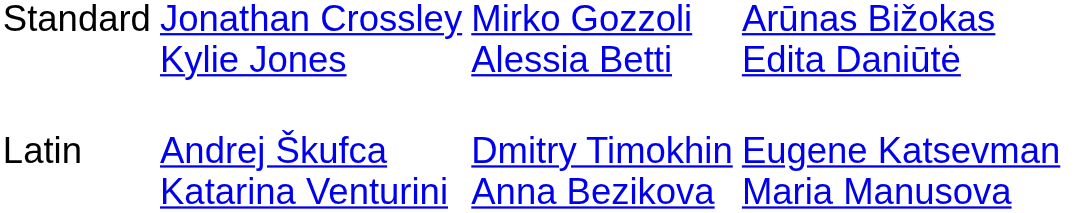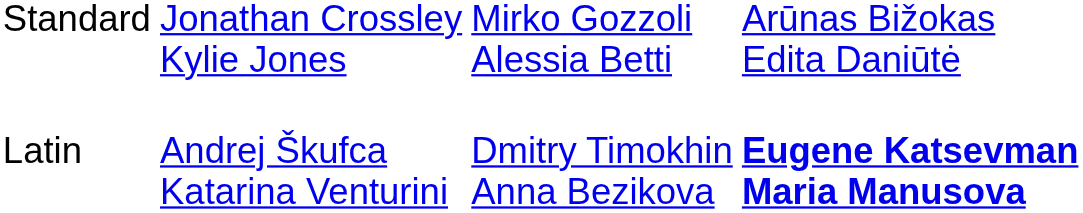Latin | column 4: normal -> bold
